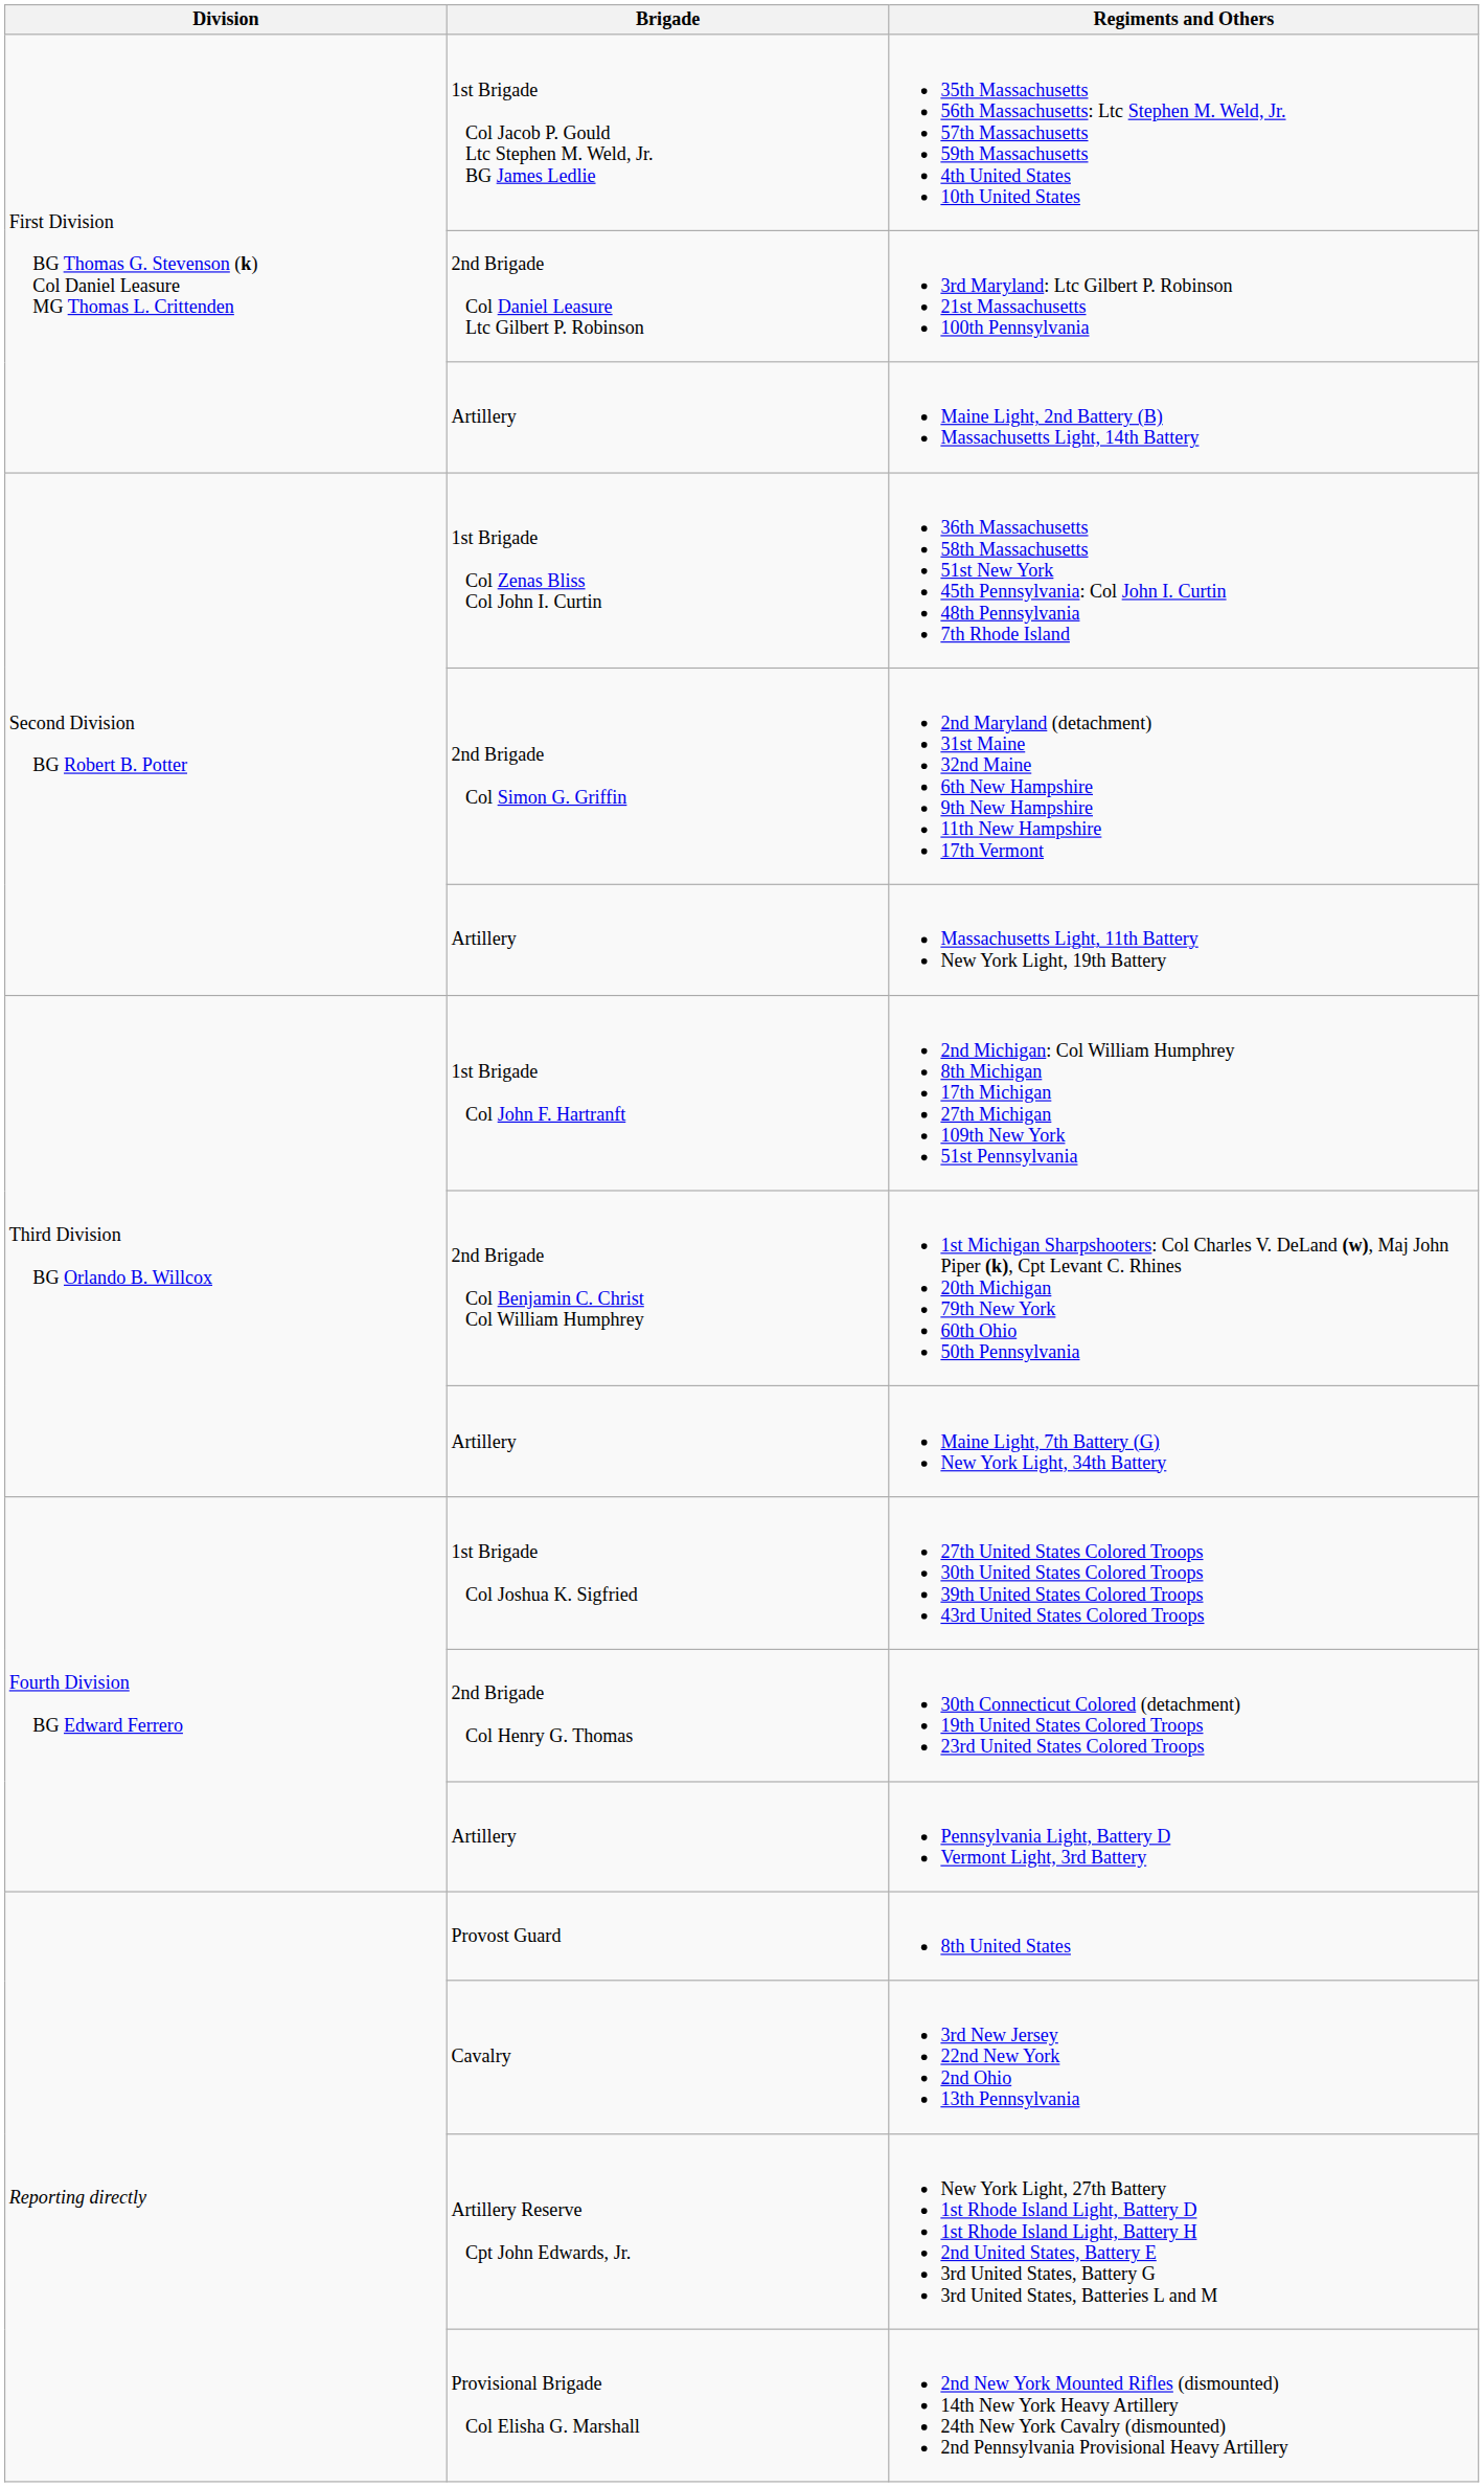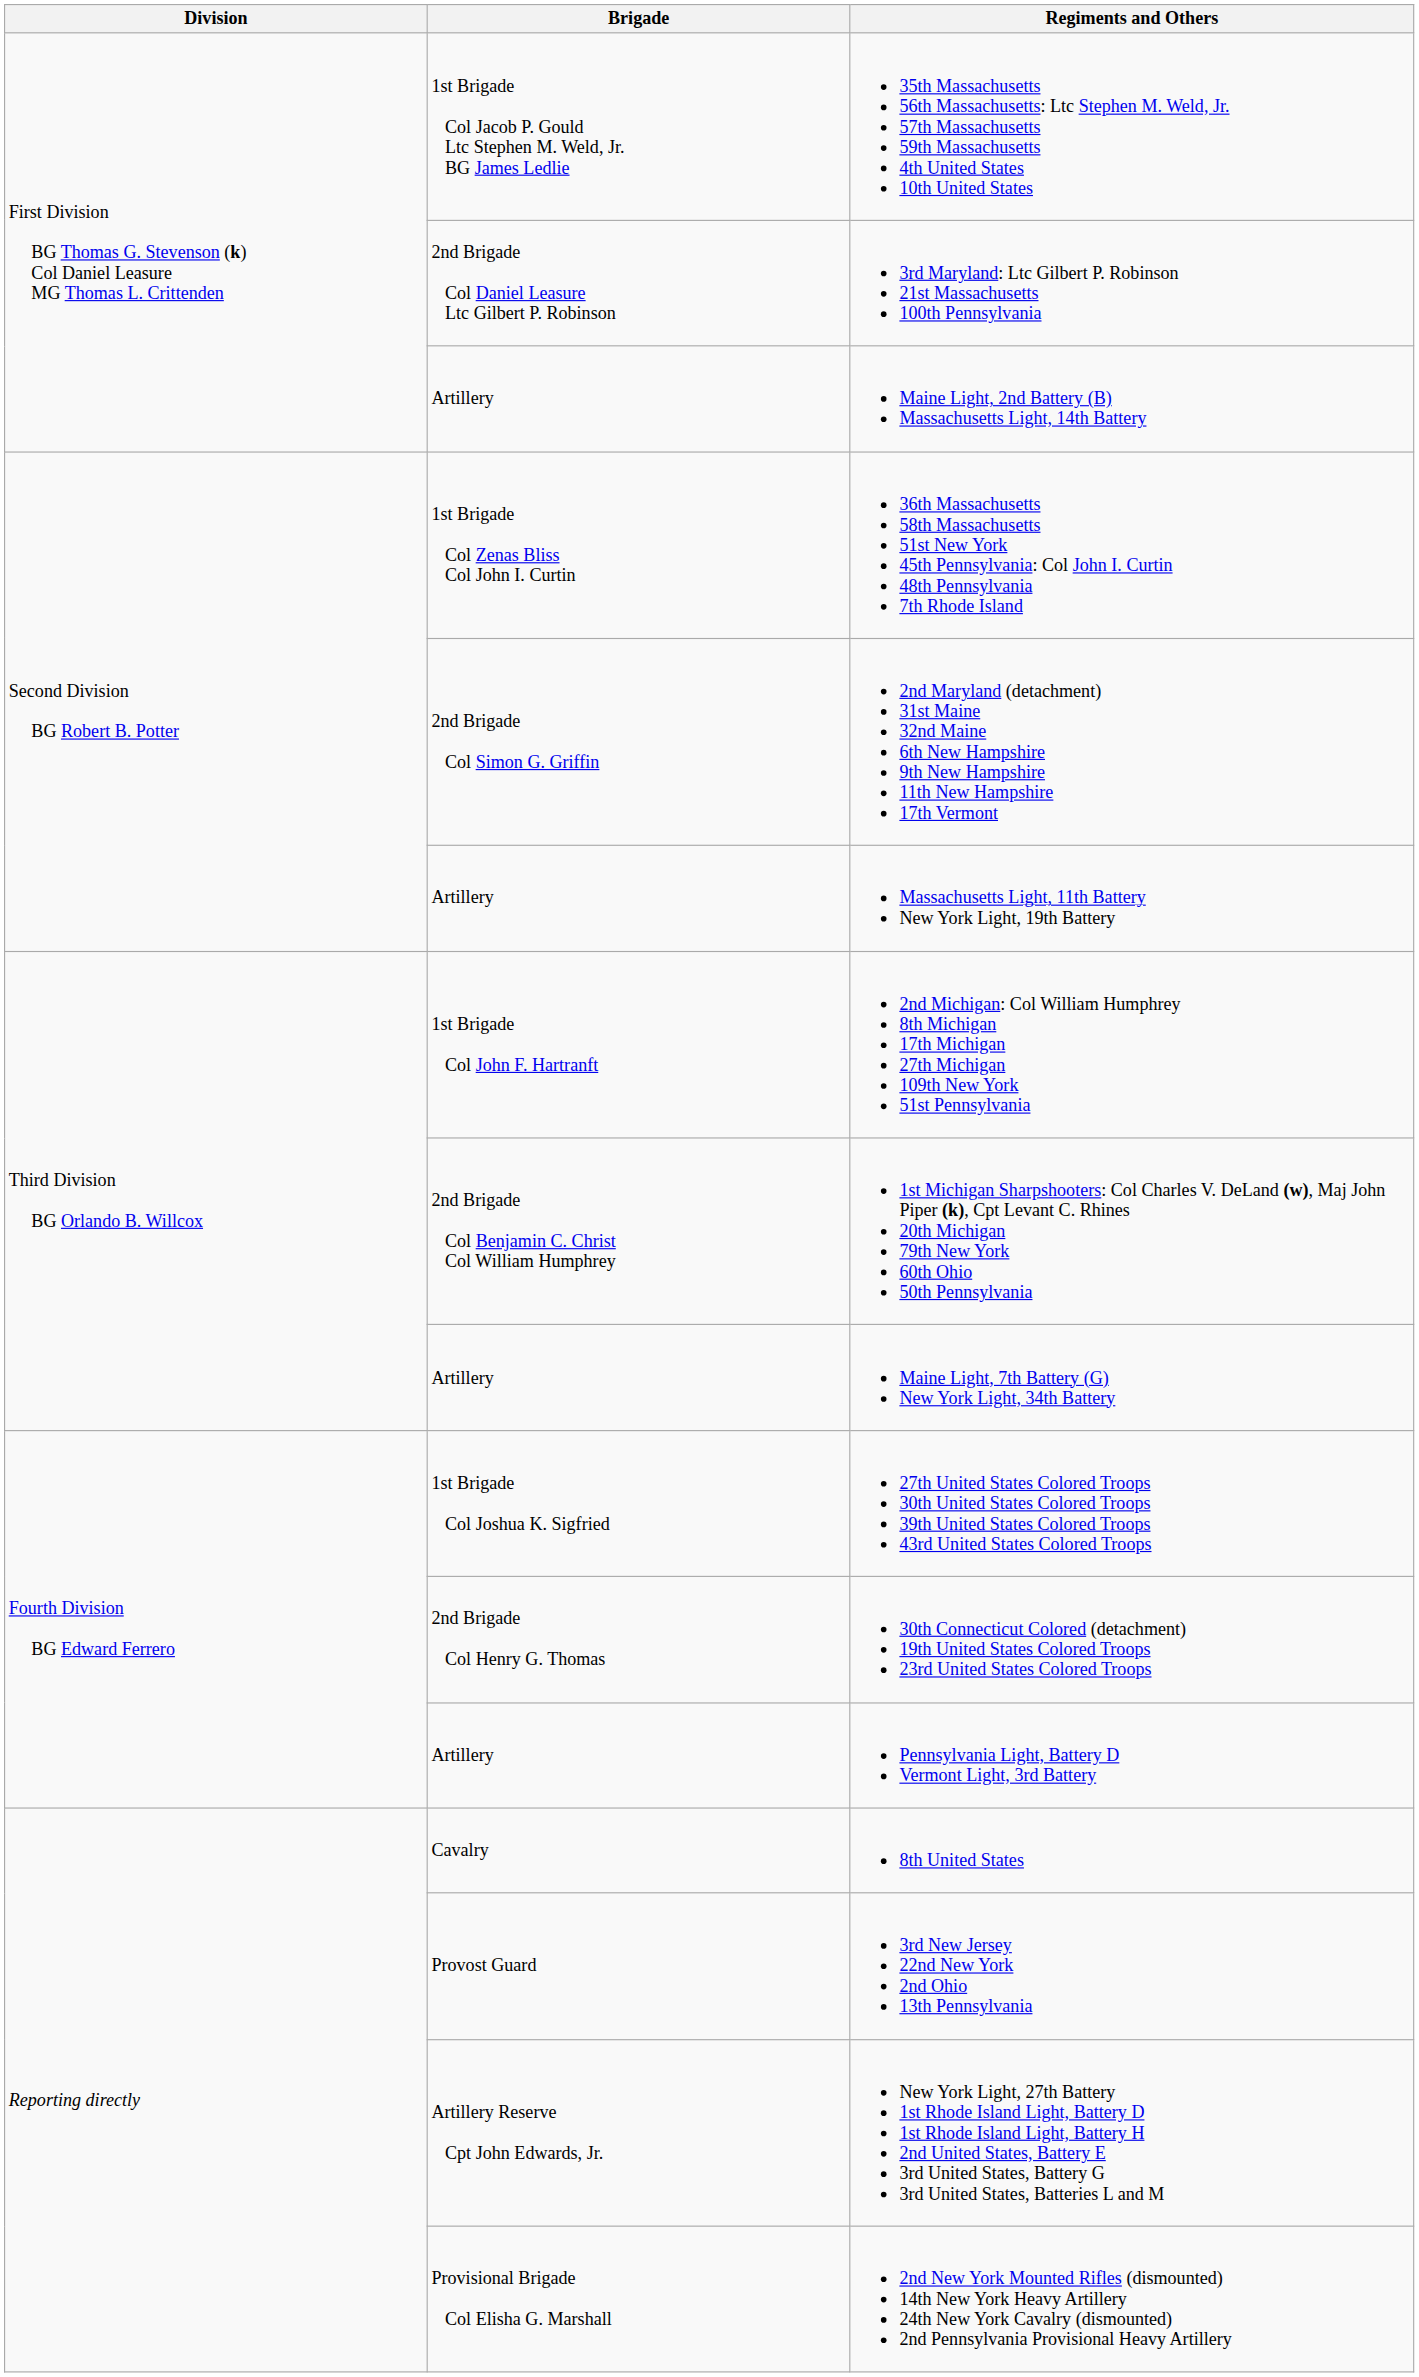8th United States | Brigade: Provost Guard -> Cavalry
3rd New Jersey 22nd New York 2nd Ohio 13th Pennsylvania | Brigade: Cavalry -> Provost Guard
